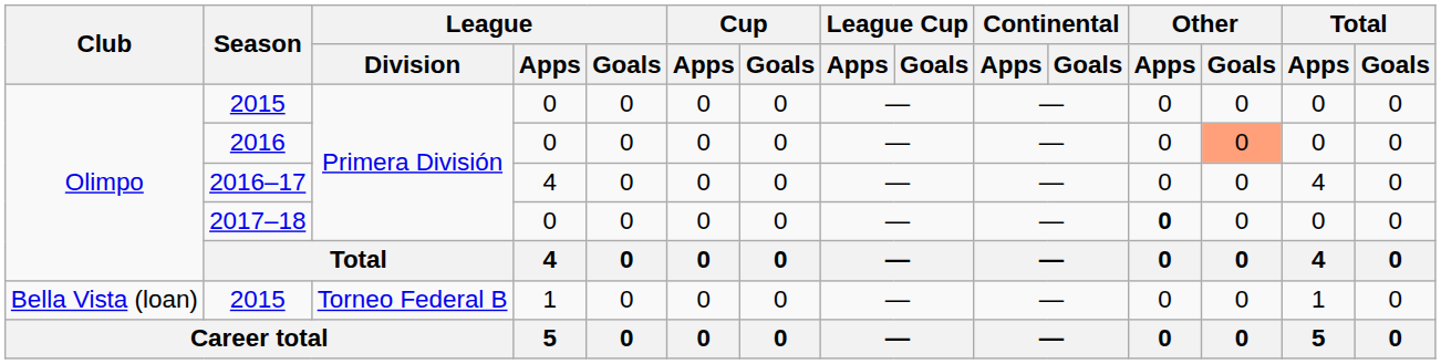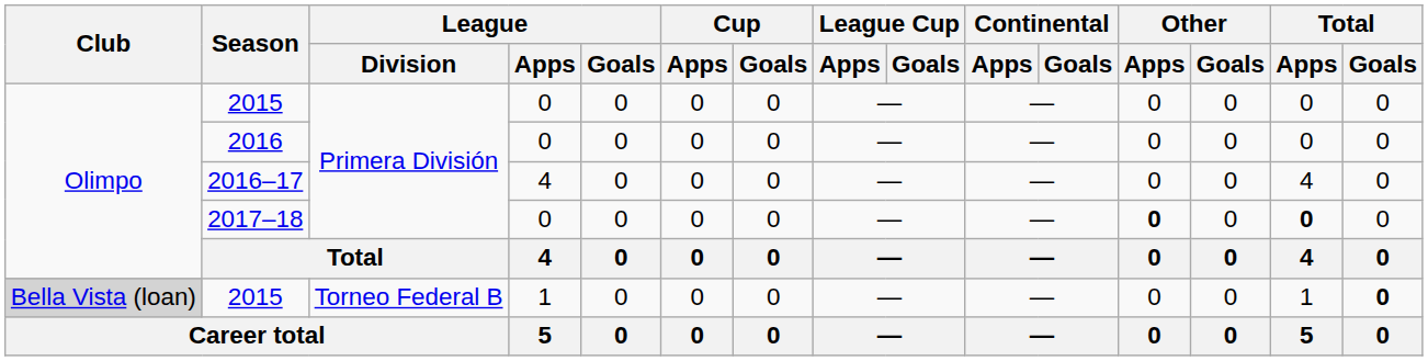2016 | Other / Goals: lightsalmon background -> no background
2017–18 | Total / Apps: normal -> bold
2015 / 1 | Club: no background -> lightgrey background
2015 / 1 | Total / Goals: normal -> bold
